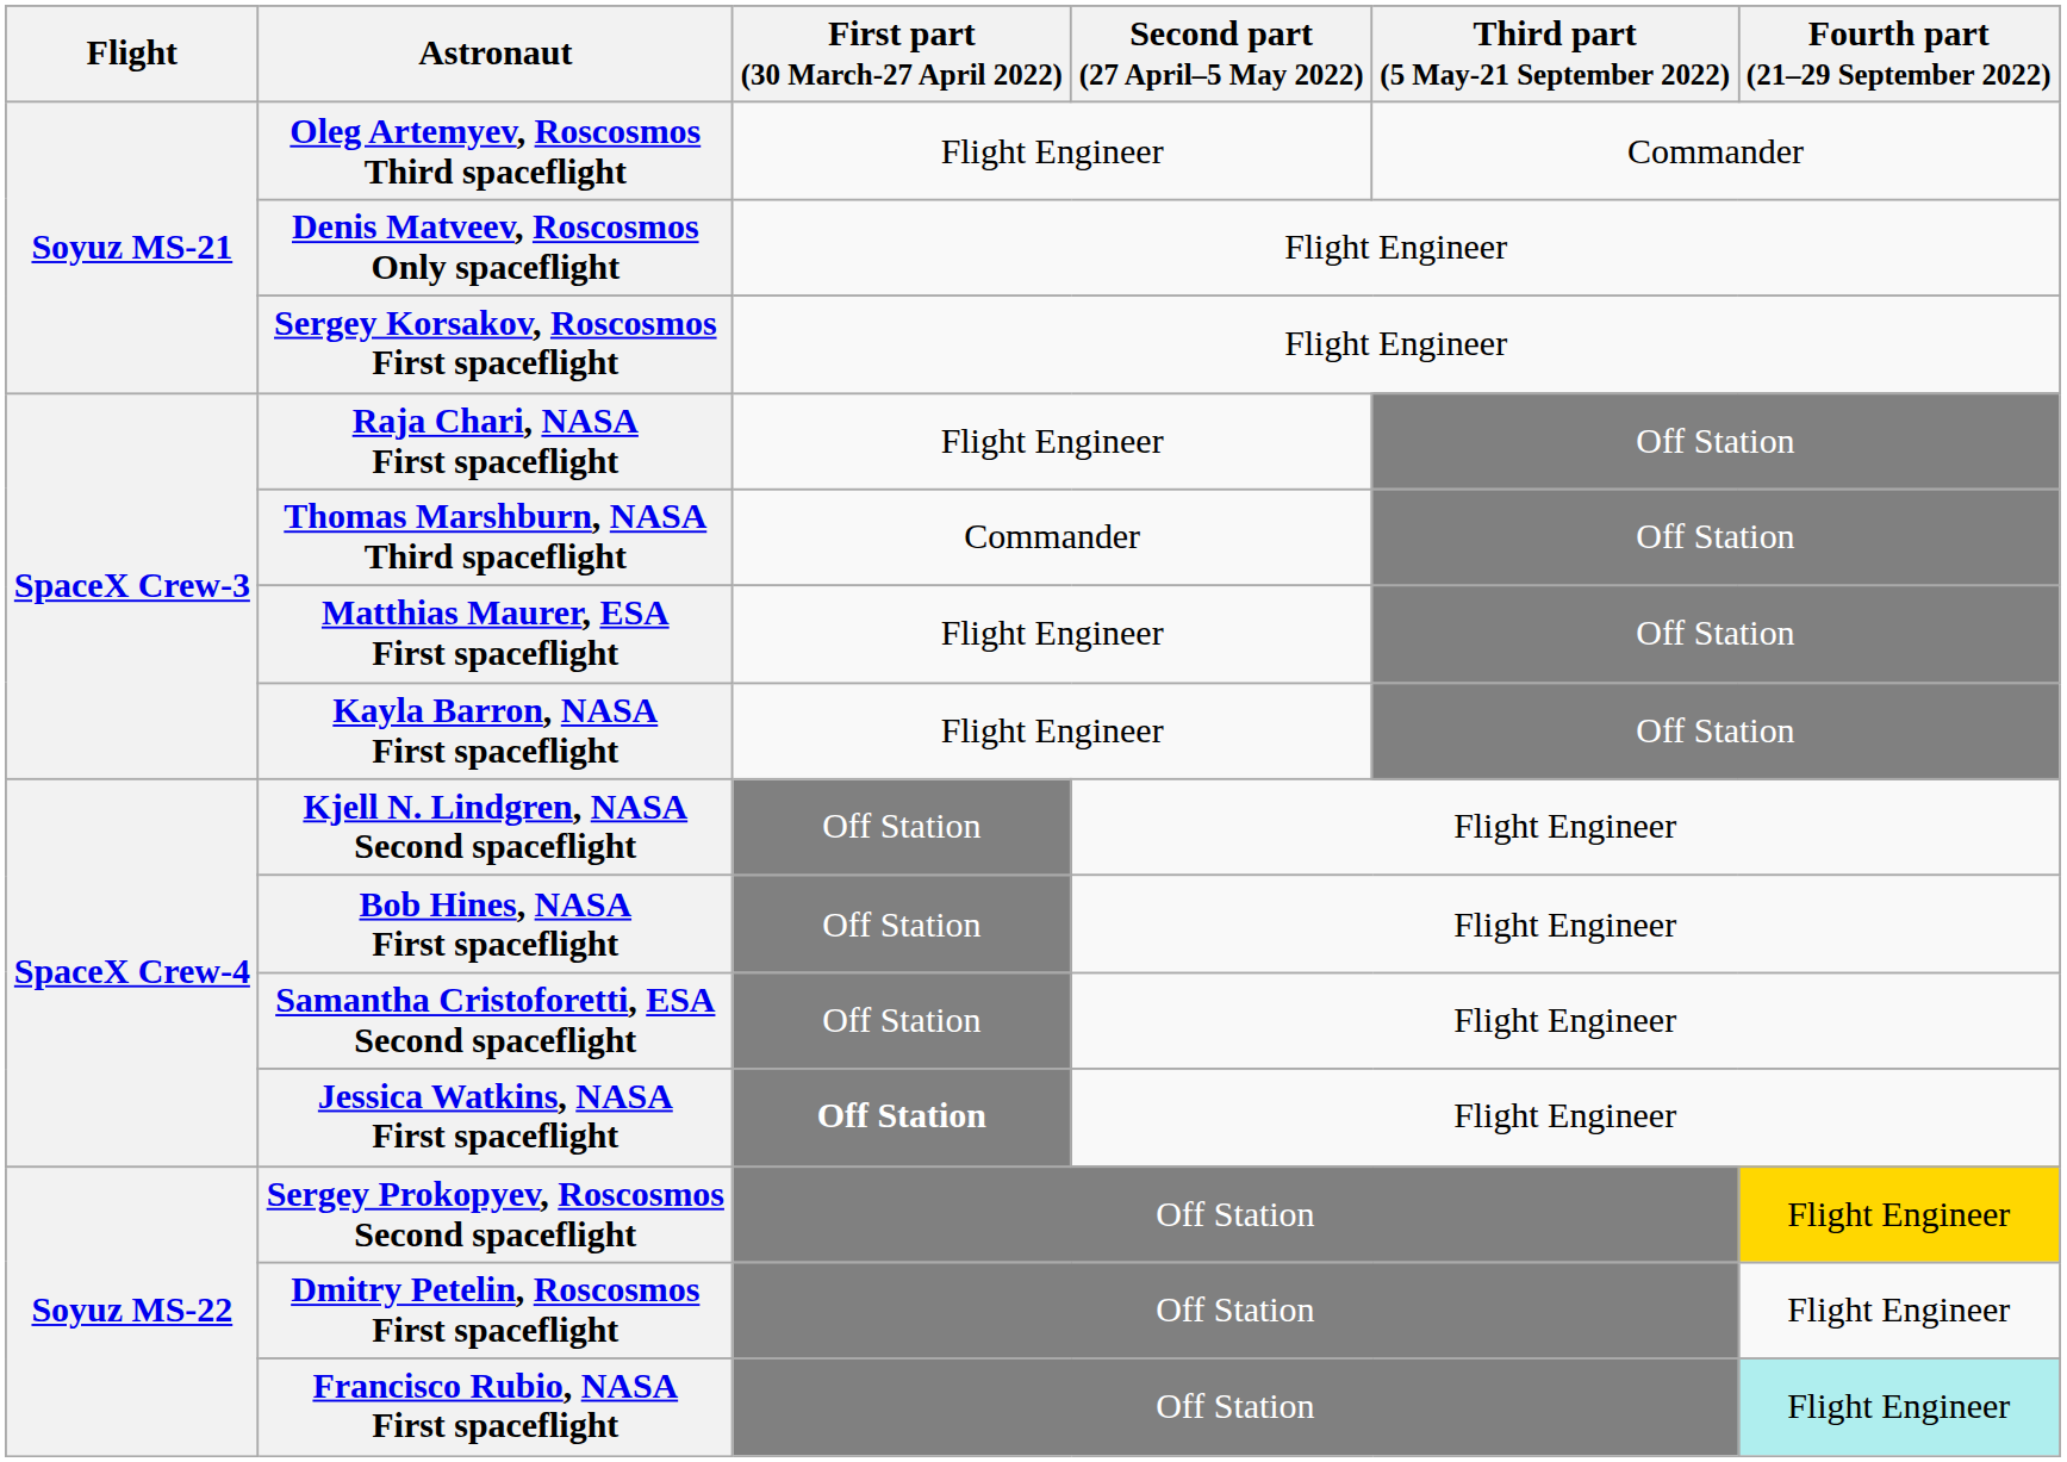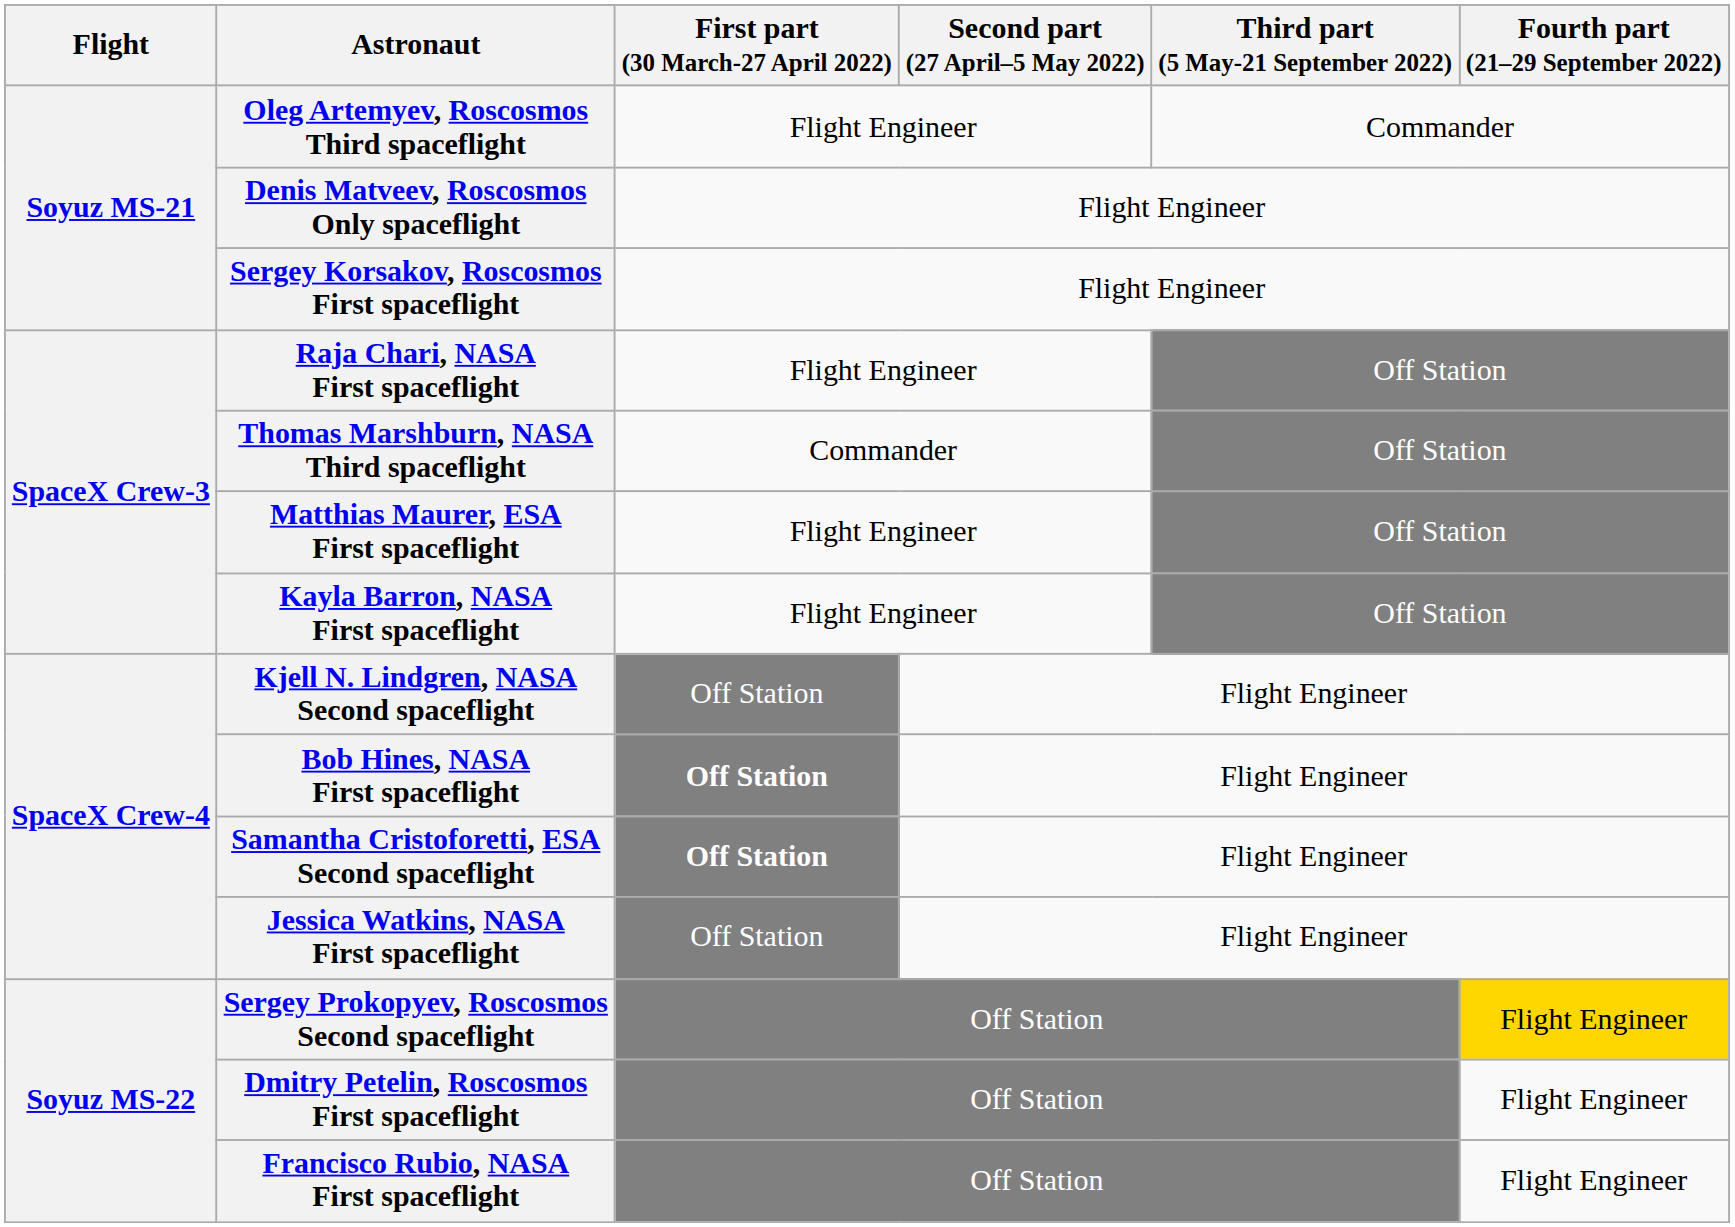Bob Hines, NASA First spaceflight | First part (30 March-27 April 2022): normal -> bold
Samantha Cristoforetti, ESA Second spaceflight | First part (30 March-27 April 2022): normal -> bold
Jessica Watkins, NASA First spaceflight | First part (30 March-27 April 2022): bold -> normal
Francisco Rubio, NASA First spaceflight | Fourth part (21–29 September 2022): paleturquoise background -> no background
